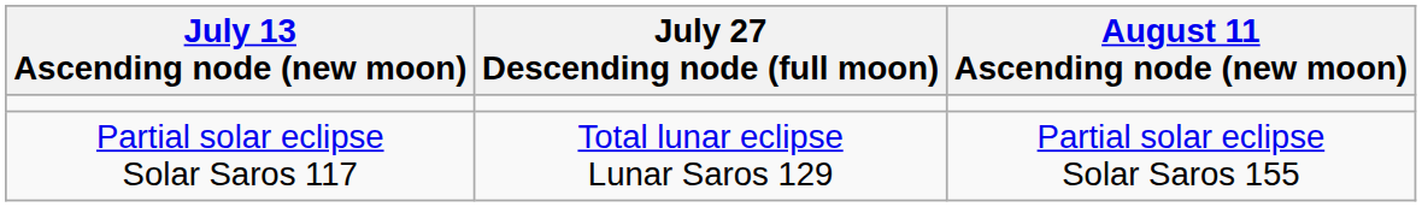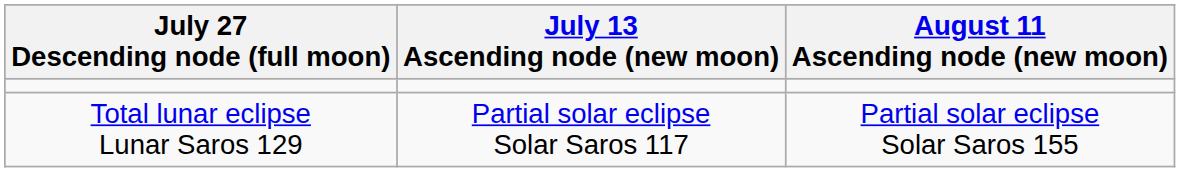columns swapped: July 13 Ascending node (new moon) <-> July 27 Descending node (full moon)
